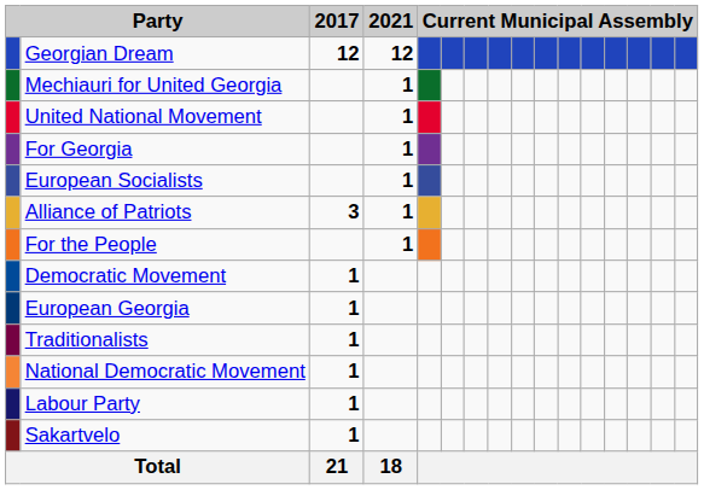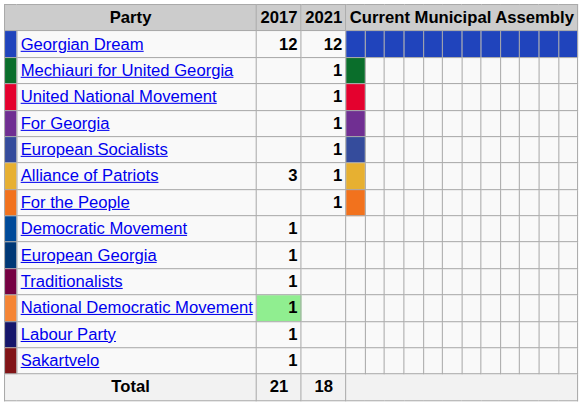National Democratic Movement | 2017: no background -> lightgreen background
